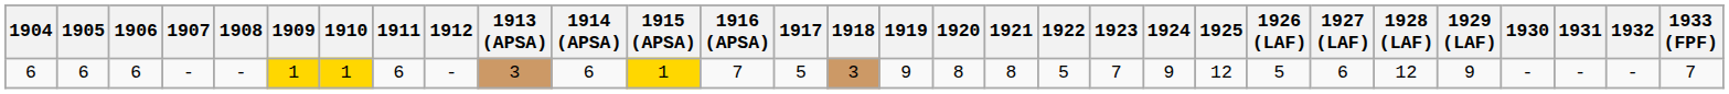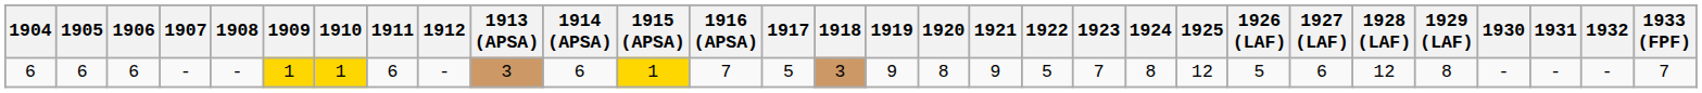row 2 | 1921: 8 -> 9
row 2 | 1924: 9 -> 8
row 2 | 1929 (LAF): 9 -> 8
